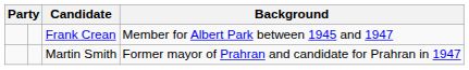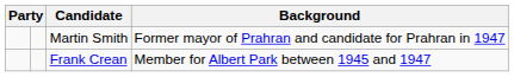rows swapped: Frank Crean <-> Martin Smith
